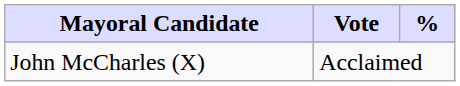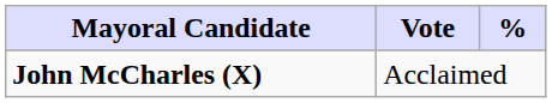John McCharles (X) | Mayoral Candidate: normal -> bold
